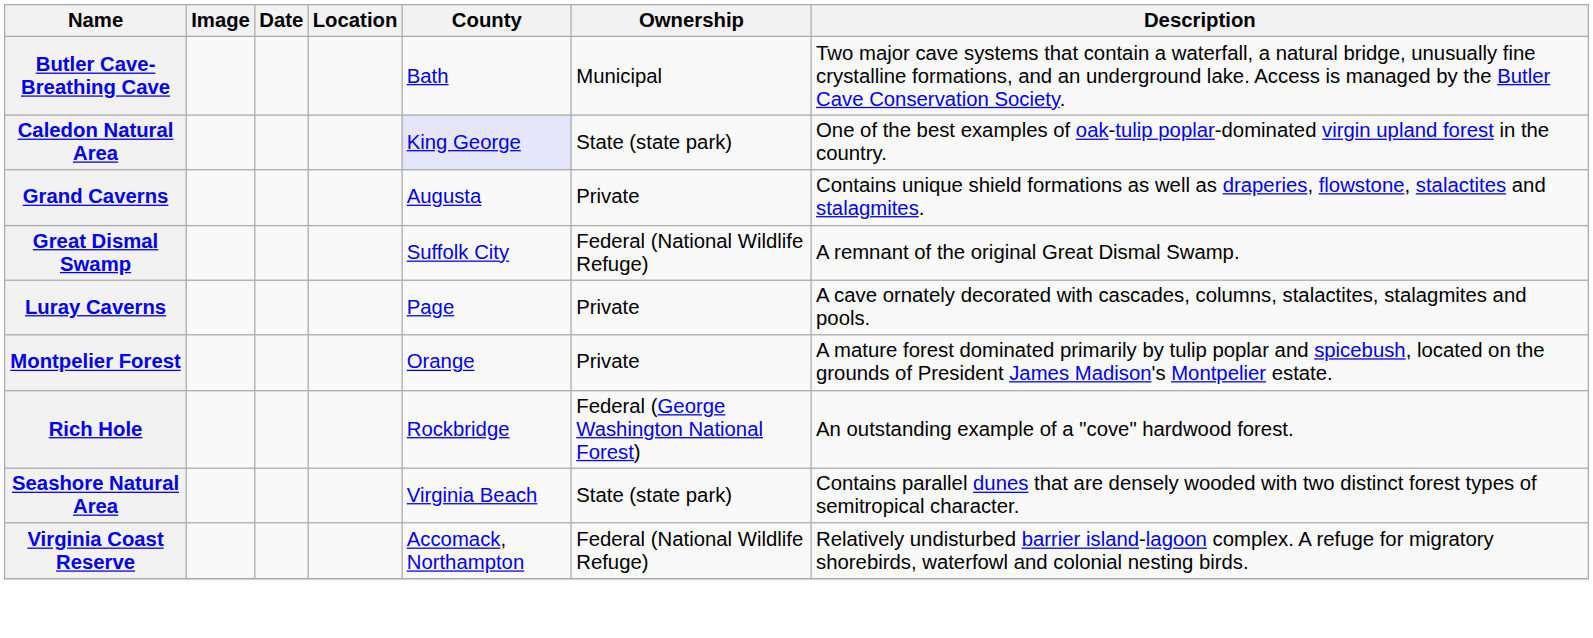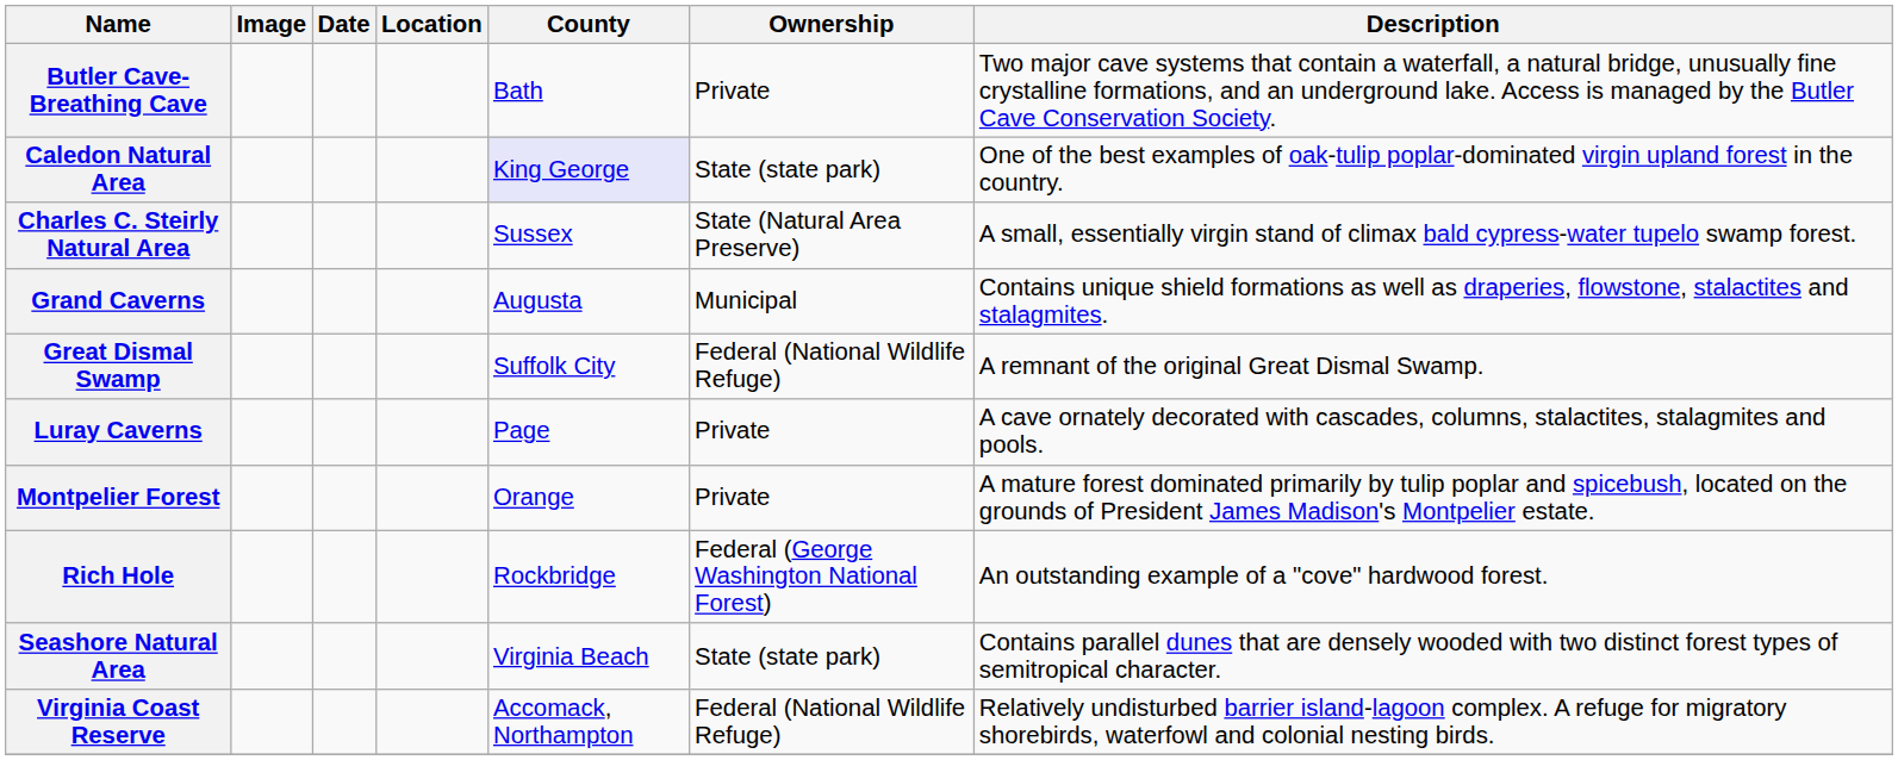Butler Cave- Breathing Cave | Ownership: Municipal -> Private
+ row: Charles C. Steirly Natural Area | Sussex | State (Natural Area Preserve) | A small, essentially virgin stand of climax bald cypress-water tupelo swamp forest.
Grand Caverns | Ownership: Private -> Municipal
